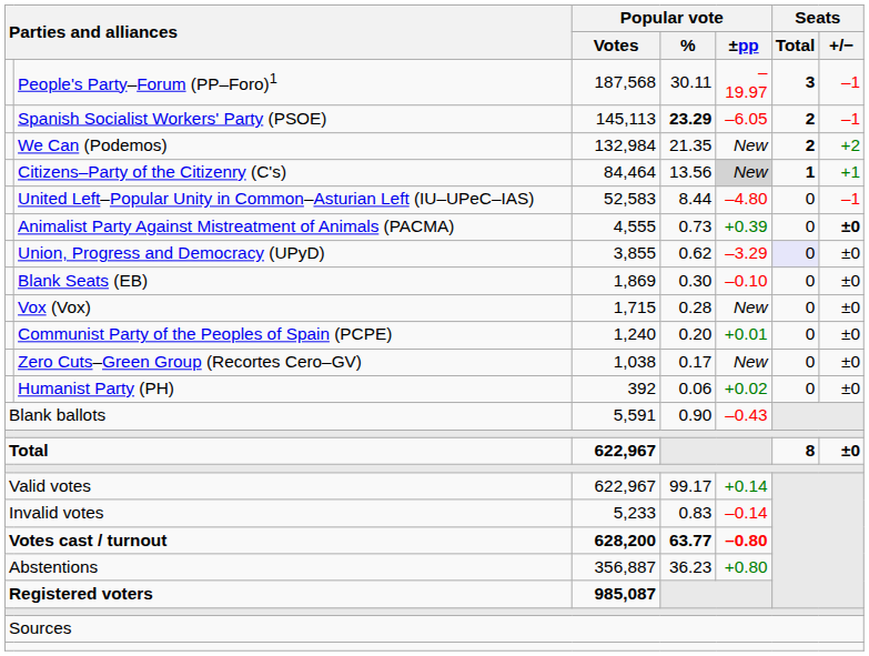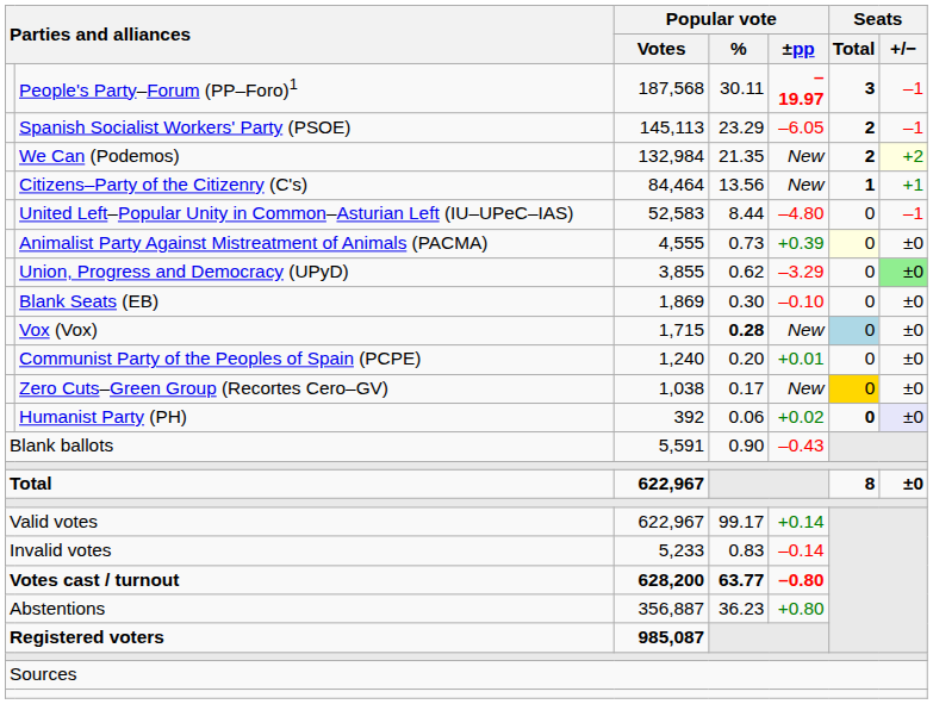People's Party–Forum (PP–Foro)1 | Popular vote / ±pp: normal -> bold
Spanish Socialist Workers' Party (PSOE) | Popular vote / %: bold -> normal
We Can (Podemos) | Seats / +/−: no background -> lightyellow background
Citizens–Party of the Citizenry (C's) | Popular vote / ±pp: lightgrey background -> no background
Animalist Party Against Mistreatment of Animals (PACMA) | Seats / Total: no background -> lightyellow background
Animalist Party Against Mistreatment of Animals (PACMA) | Seats / +/−: bold -> normal
Union, Progress and Democracy (UPyD) | Seats / Total: lavender background -> no background
Union, Progress and Democracy (UPyD) | Seats / +/−: no background -> lightgreen background
Vox (Vox) | Popular vote / %: normal -> bold
Vox (Vox) | Seats / Total: no background -> lightblue background
Zero Cuts–Green Group (Recortes Cero–GV) | Seats / Total: no background -> gold background
Humanist Party (PH) | Seats / Total: normal -> bold
Humanist Party (PH) | Seats / +/−: no background -> lavender background
